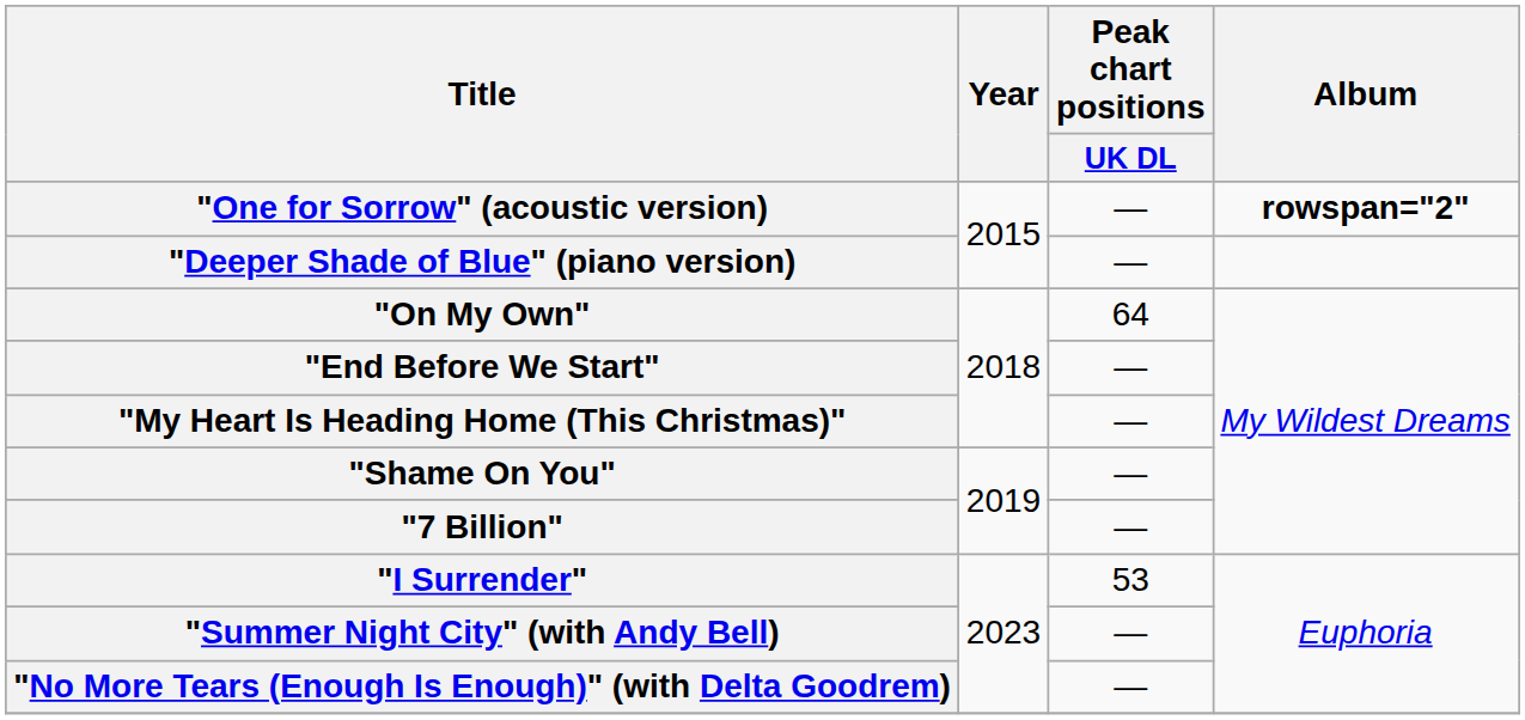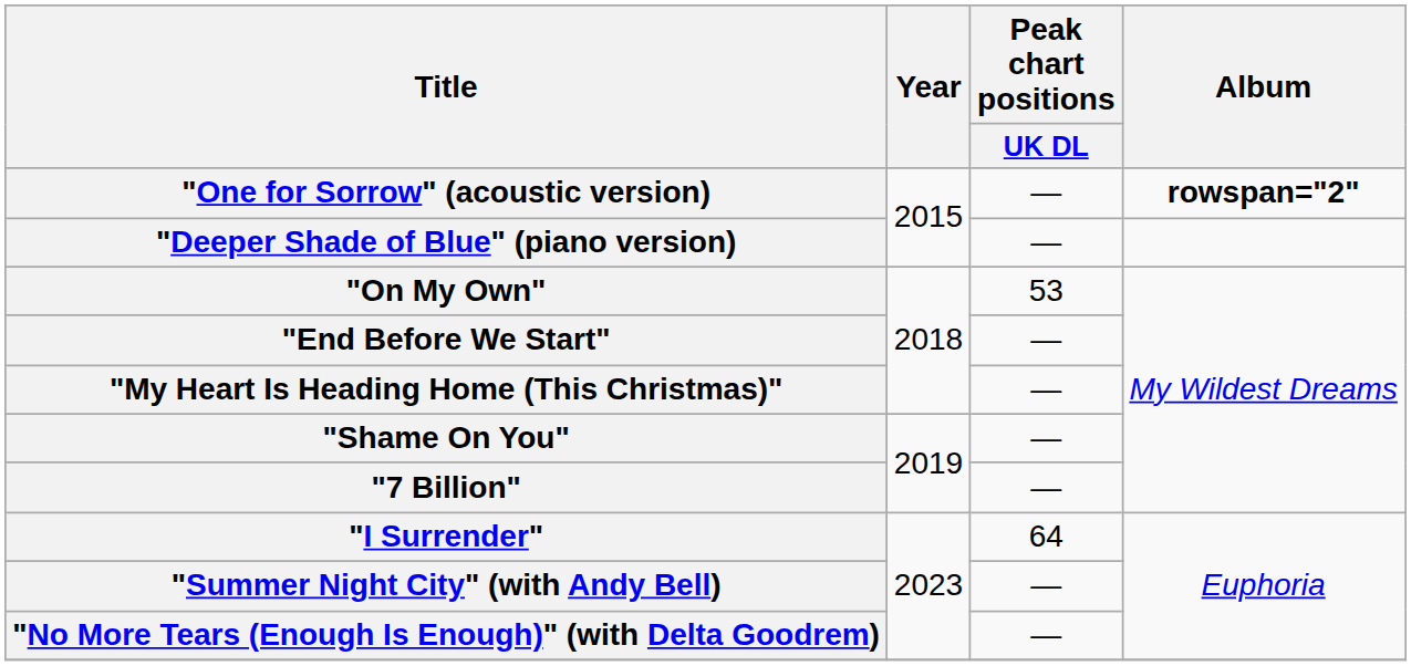"On My Own" | Peak chart positions / UK DL: 64 -> 53
"I Surrender" | Peak chart positions / UK DL: 53 -> 64
